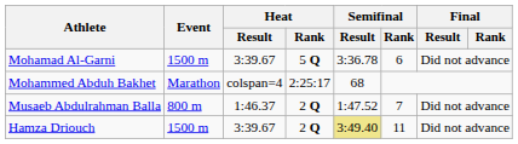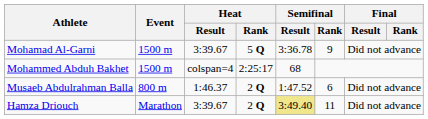Mohamad Al-Garni | Semifinal / Rank: 6 -> 9
Mohammed Abduh Bakhet | Event: Marathon -> 1500 m
Musaeb Abdulrahman Balla | Semifinal / Rank: 7 -> 6
Hamza Driouch | Event: 1500 m -> Marathon
